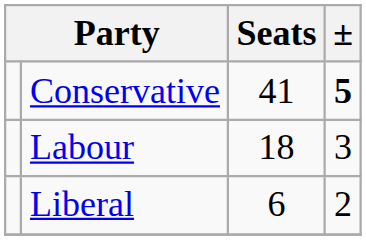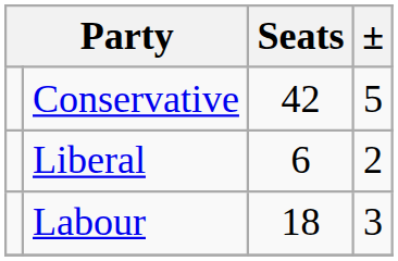Conservative | Seats: 41 -> 42
Conservative | ±: bold -> normal
rows swapped: Labour <-> Liberal
